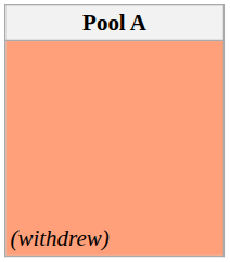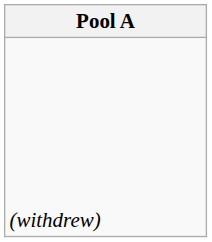row 2 | column 1: lightsalmon background -> no background
